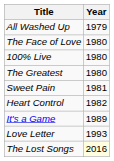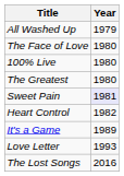Sweet Pain | Year: no background -> lavender background
The Lost Songs | Year: lightyellow background -> no background
